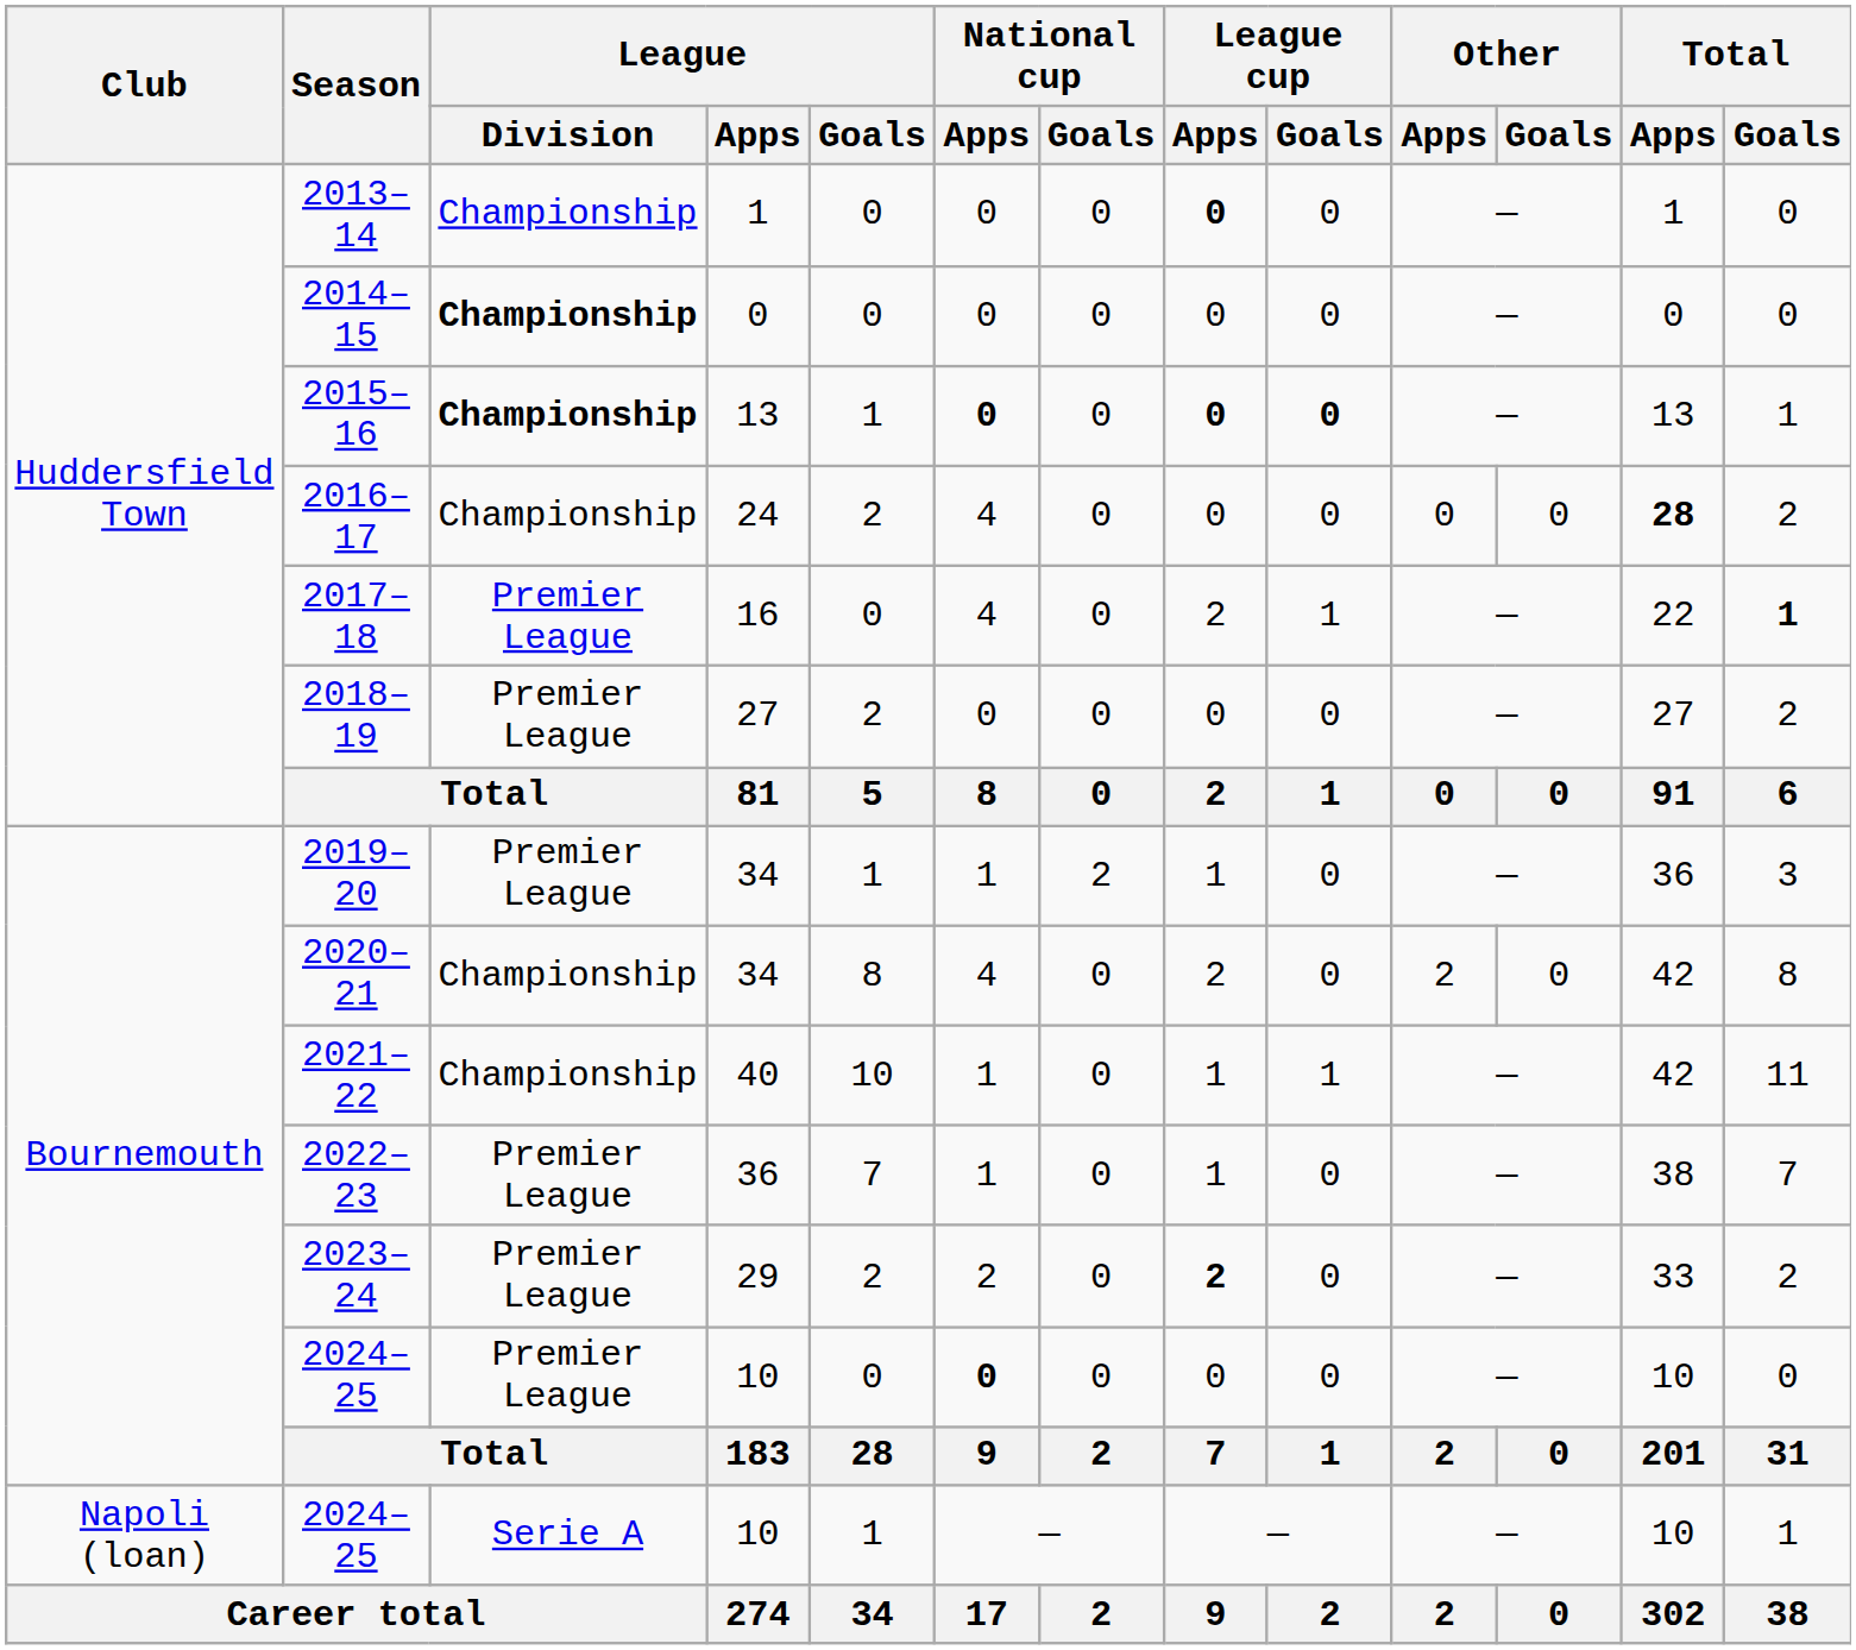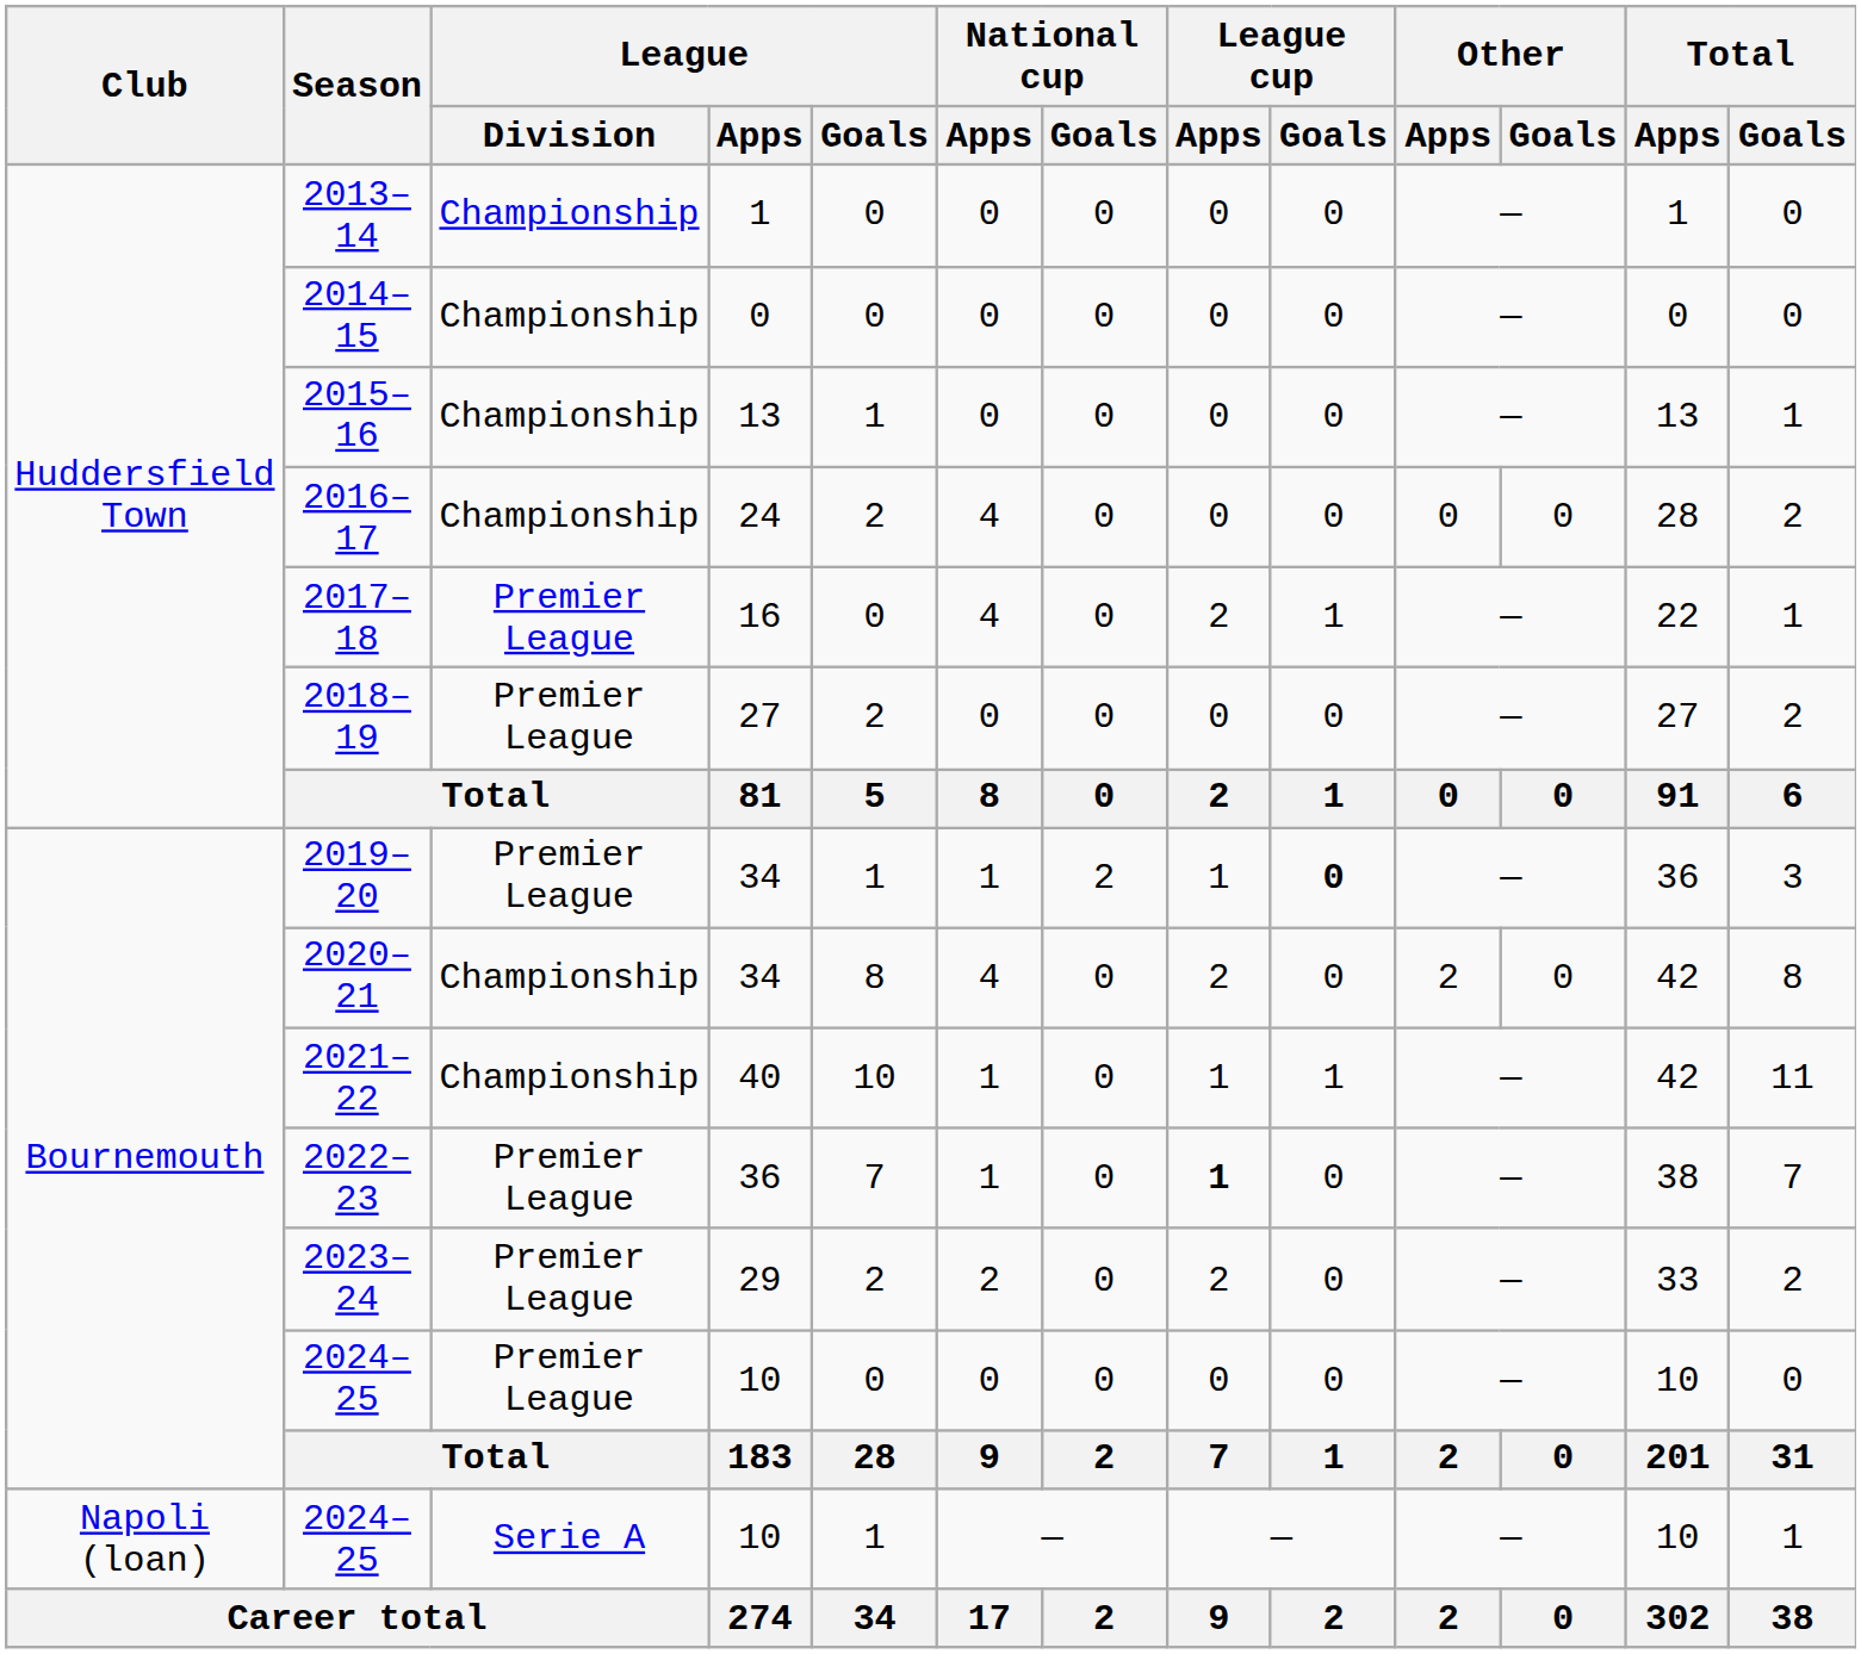2013–14 | League cup / Apps: bold -> normal
2014–15 | League / Division: bold -> normal
2015–16 | League / Division: bold -> normal
2015–16 | National cup / Apps: bold -> normal
2015–16 | League cup / Apps: bold -> normal
2015–16 | League cup / Goals: bold -> normal
2016–17 | Total / Apps: bold -> normal
2017–18 | Total / Goals: bold -> normal
2019–20 | League cup / Goals: normal -> bold
2022–23 | League cup / Apps: normal -> bold
2023–24 | League cup / Apps: bold -> normal
Bournemouth / 2024–25 | National cup / Apps: bold -> normal
